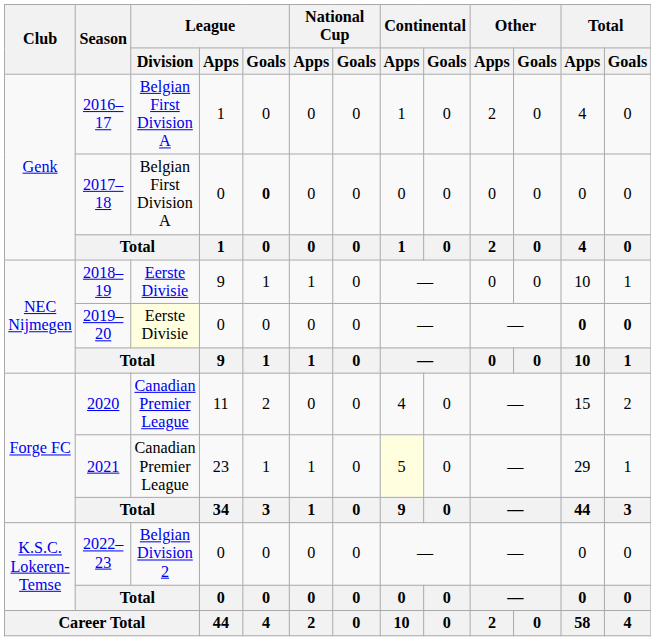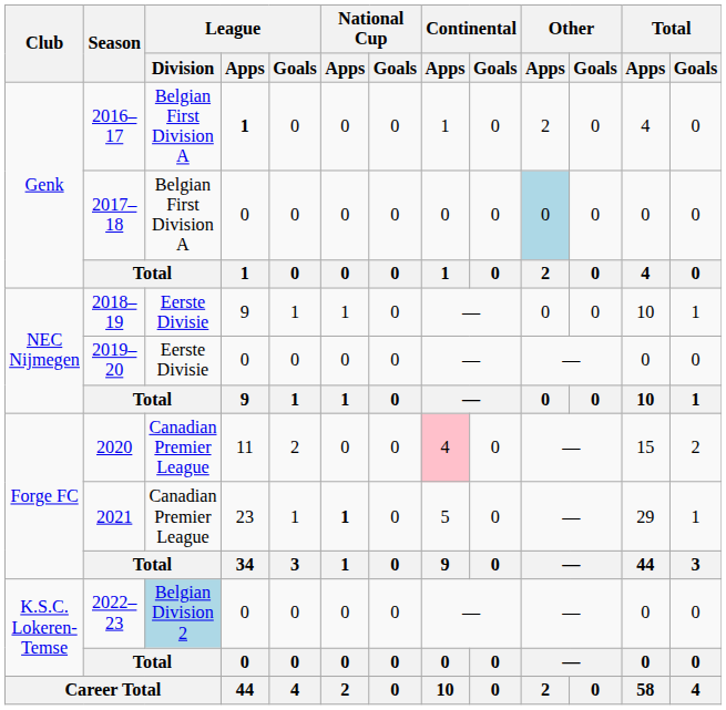2016–17 | League / Apps: normal -> bold
2017–18 | League / Goals: bold -> normal
2017–18 | Other / Apps: no background -> lightblue background
2019–20 | League / Division: lightyellow background -> no background
2019–20 | Total / Apps: bold -> normal
2019–20 | Total / Goals: bold -> normal
2020 | Continental / Apps: no background -> pink background
2021 | National Cup / Apps: normal -> bold
2021 | Continental / Apps: lightyellow background -> no background
2022–23 | League / Division: no background -> lightblue background
